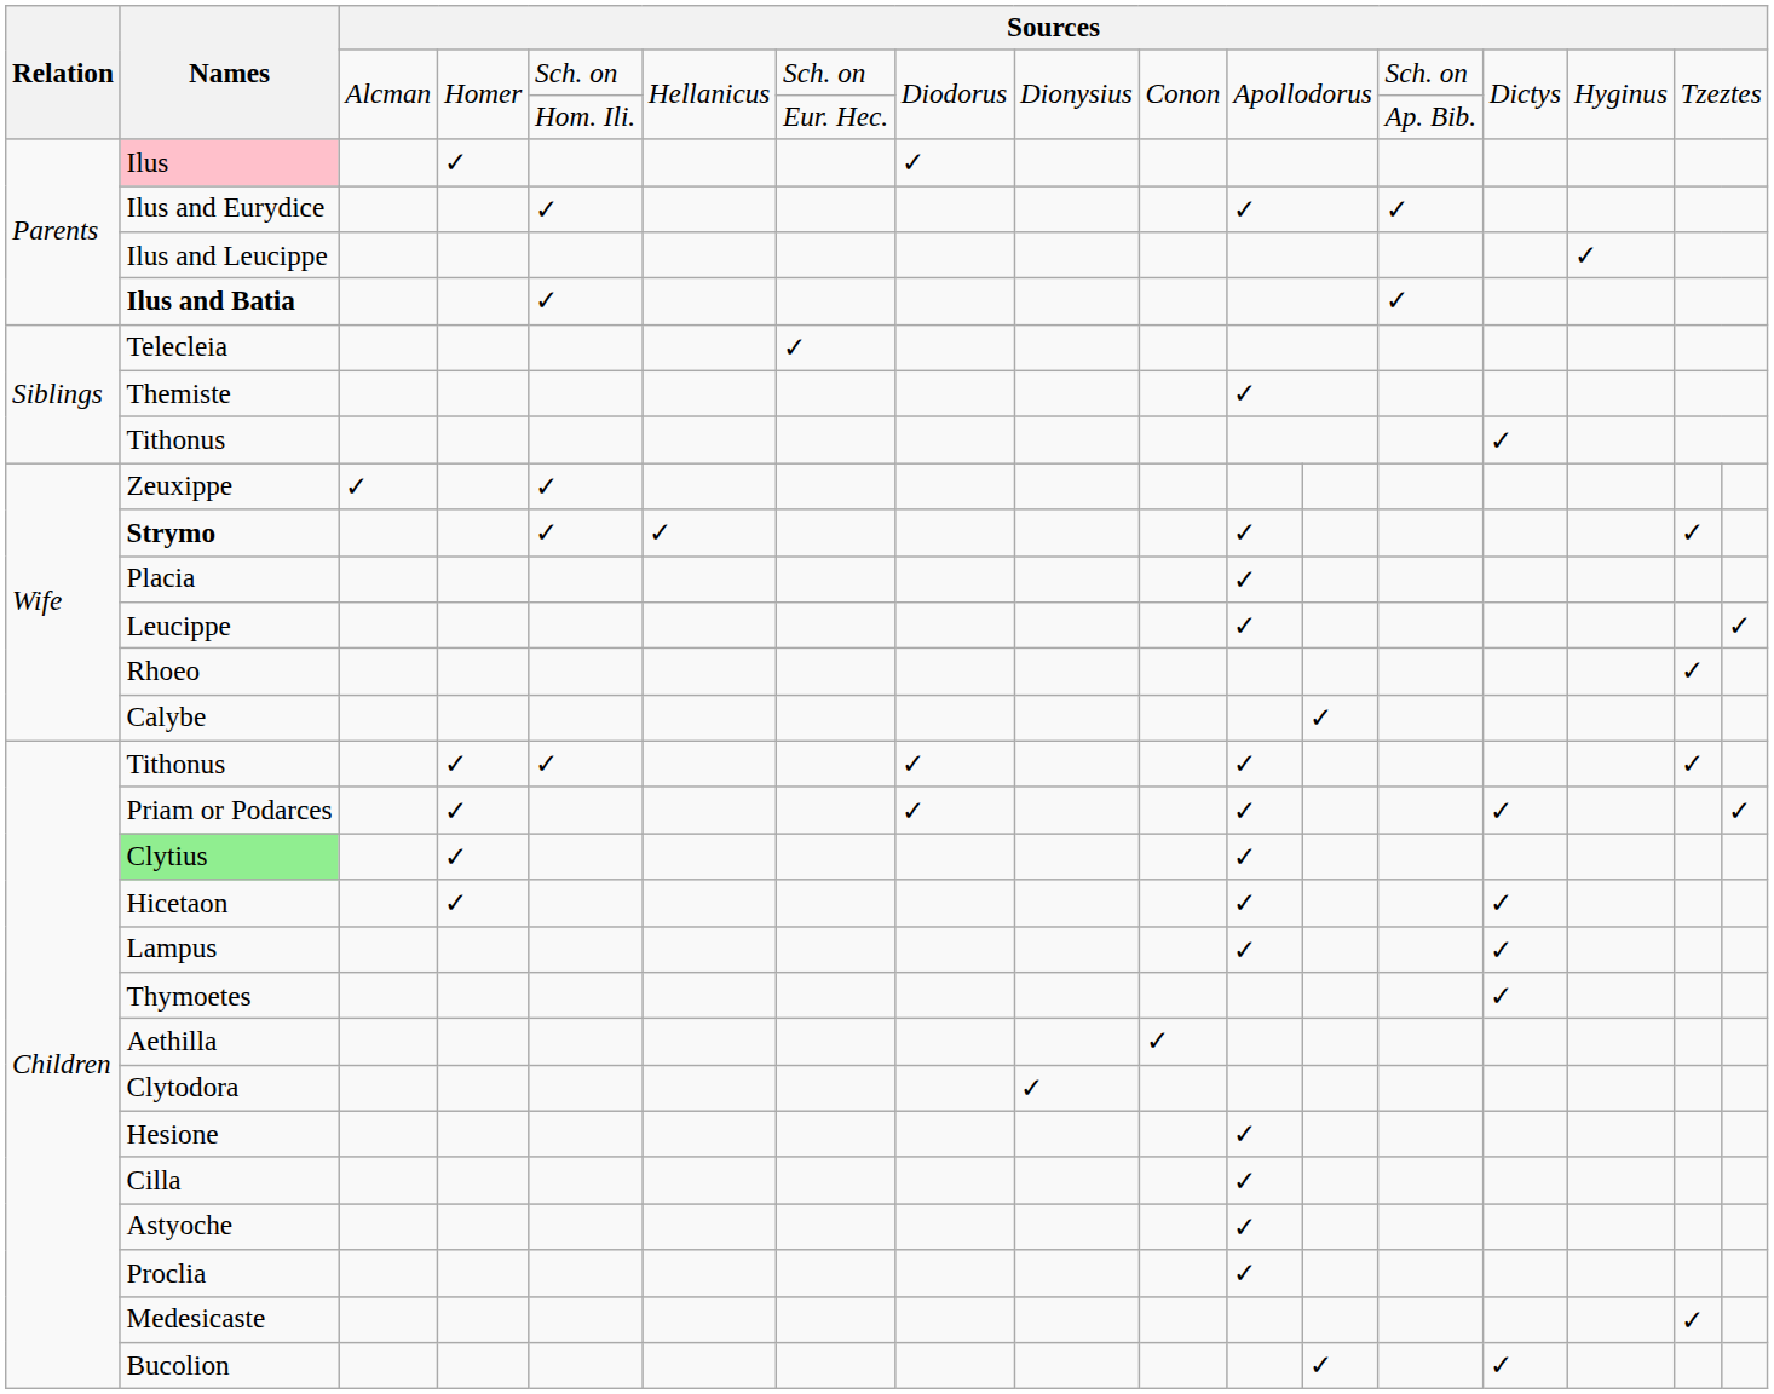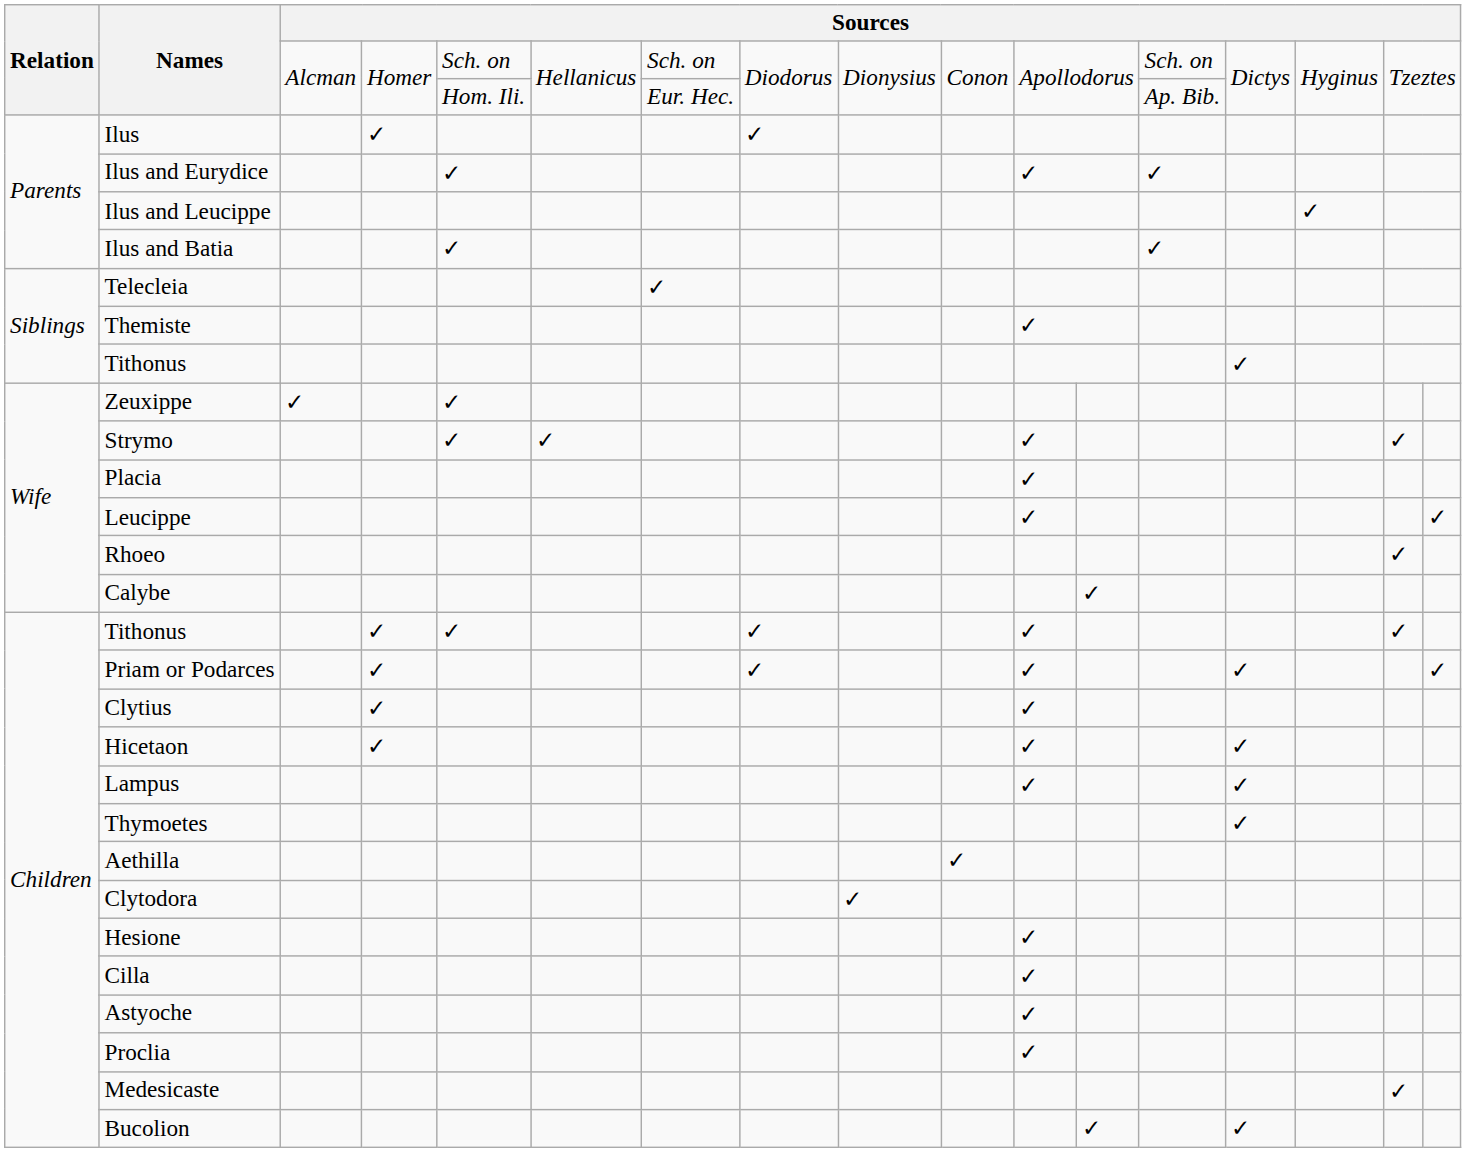Ilus | Names: pink background -> no background
Ilus and Batia | Names: bold -> normal
Strymo | Names: bold -> normal
Clytius | Names: lightgreen background -> no background
